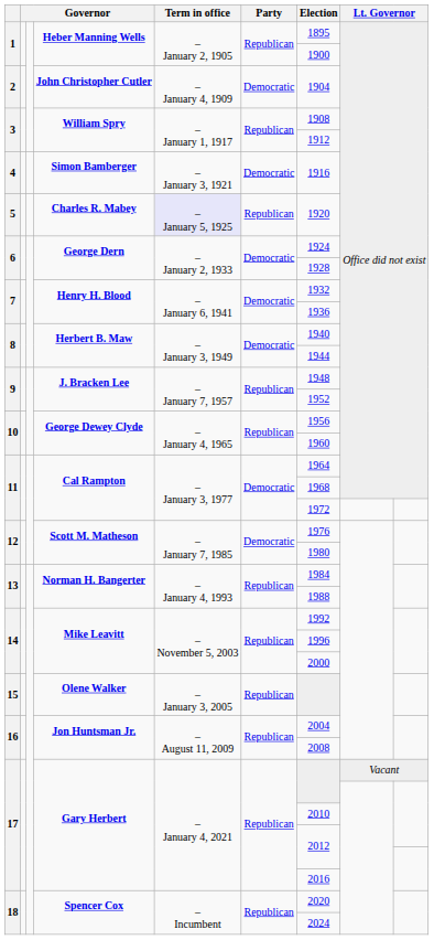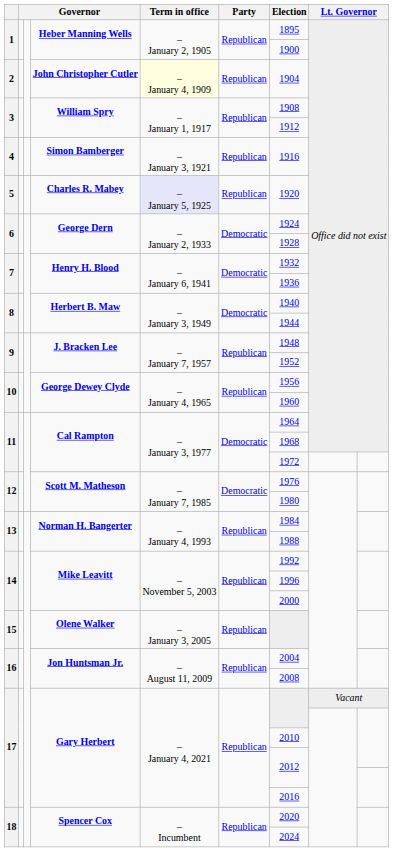2 | Term in office: no background -> lightyellow background
2 | Party: Democratic -> Republican
4 | Party: Democratic -> Republican
